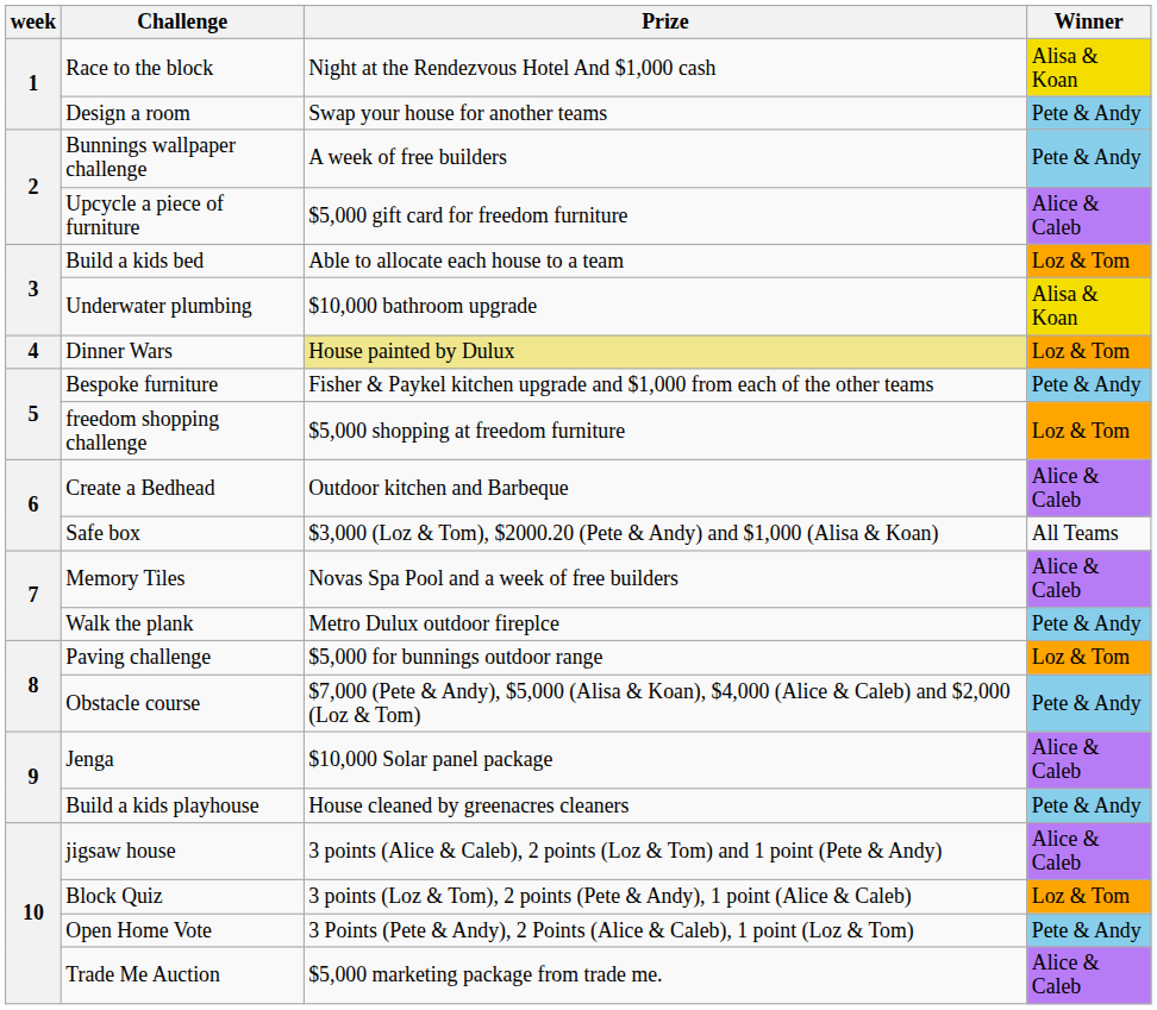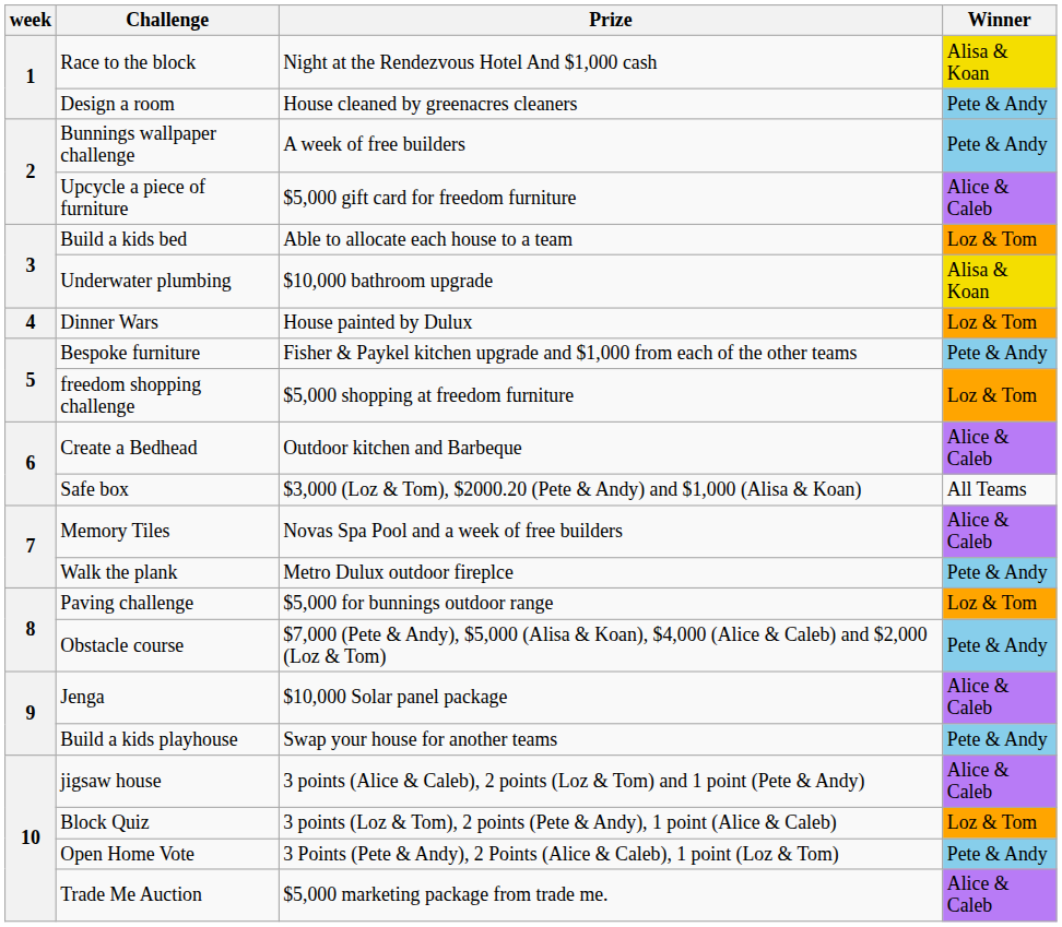Design a room | Prize: Swap your house for another teams -> House cleaned by greenacres cleaners
Dinner Wars | Prize: khaki background -> no background
Build a kids playhouse | Prize: House cleaned by greenacres cleaners -> Swap your house for another teams
